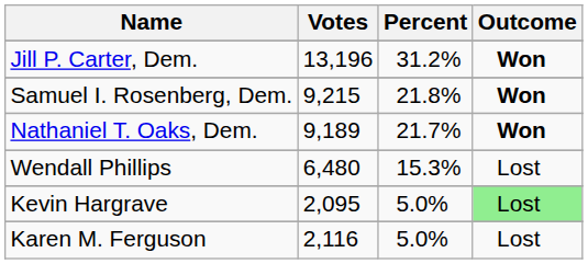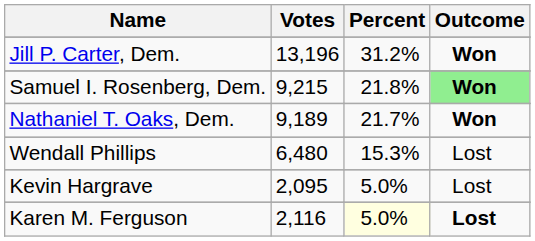Samuel I. Rosenberg, Dem. | Outcome: no background -> lightgreen background
Kevin Hargrave | Outcome: lightgreen background -> no background
Karen M. Ferguson | Percent: no background -> lightyellow background
Karen M. Ferguson | Outcome: normal -> bold
